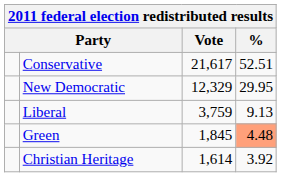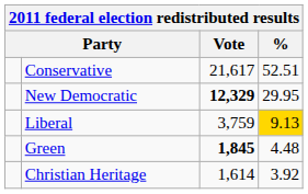New Democratic | Vote: normal -> bold
Liberal | %: no background -> gold background
Green | Vote: normal -> bold
Green | %: lightsalmon background -> no background
